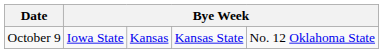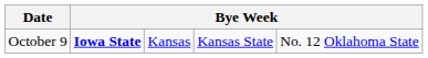October 9 | column 2: normal -> bold
